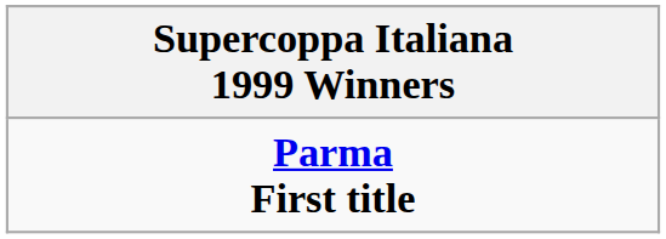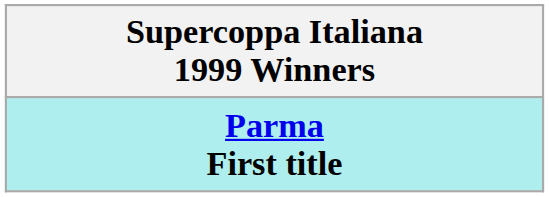row 2 | column 1: no background -> paleturquoise background
